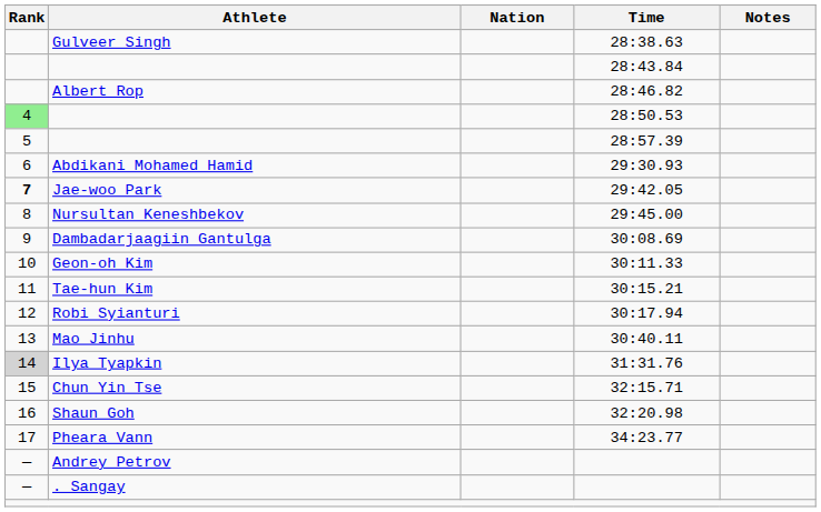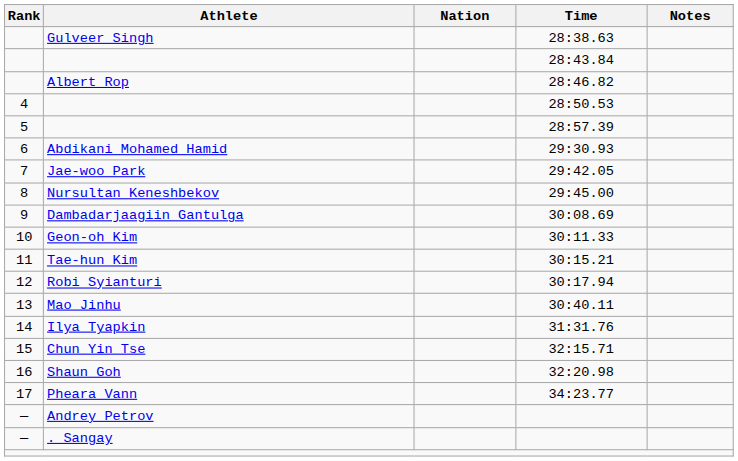28:50.53 | Rank: lightgreen background -> no background
29:42.05 | Rank: bold -> normal
31:31.76 | Rank: lightgrey background -> no background
